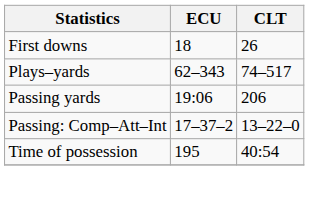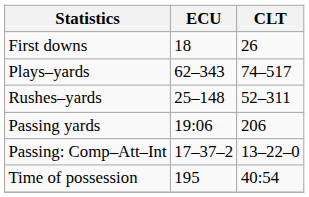+ row: Rushes–yards | 25–148 | 52–311
